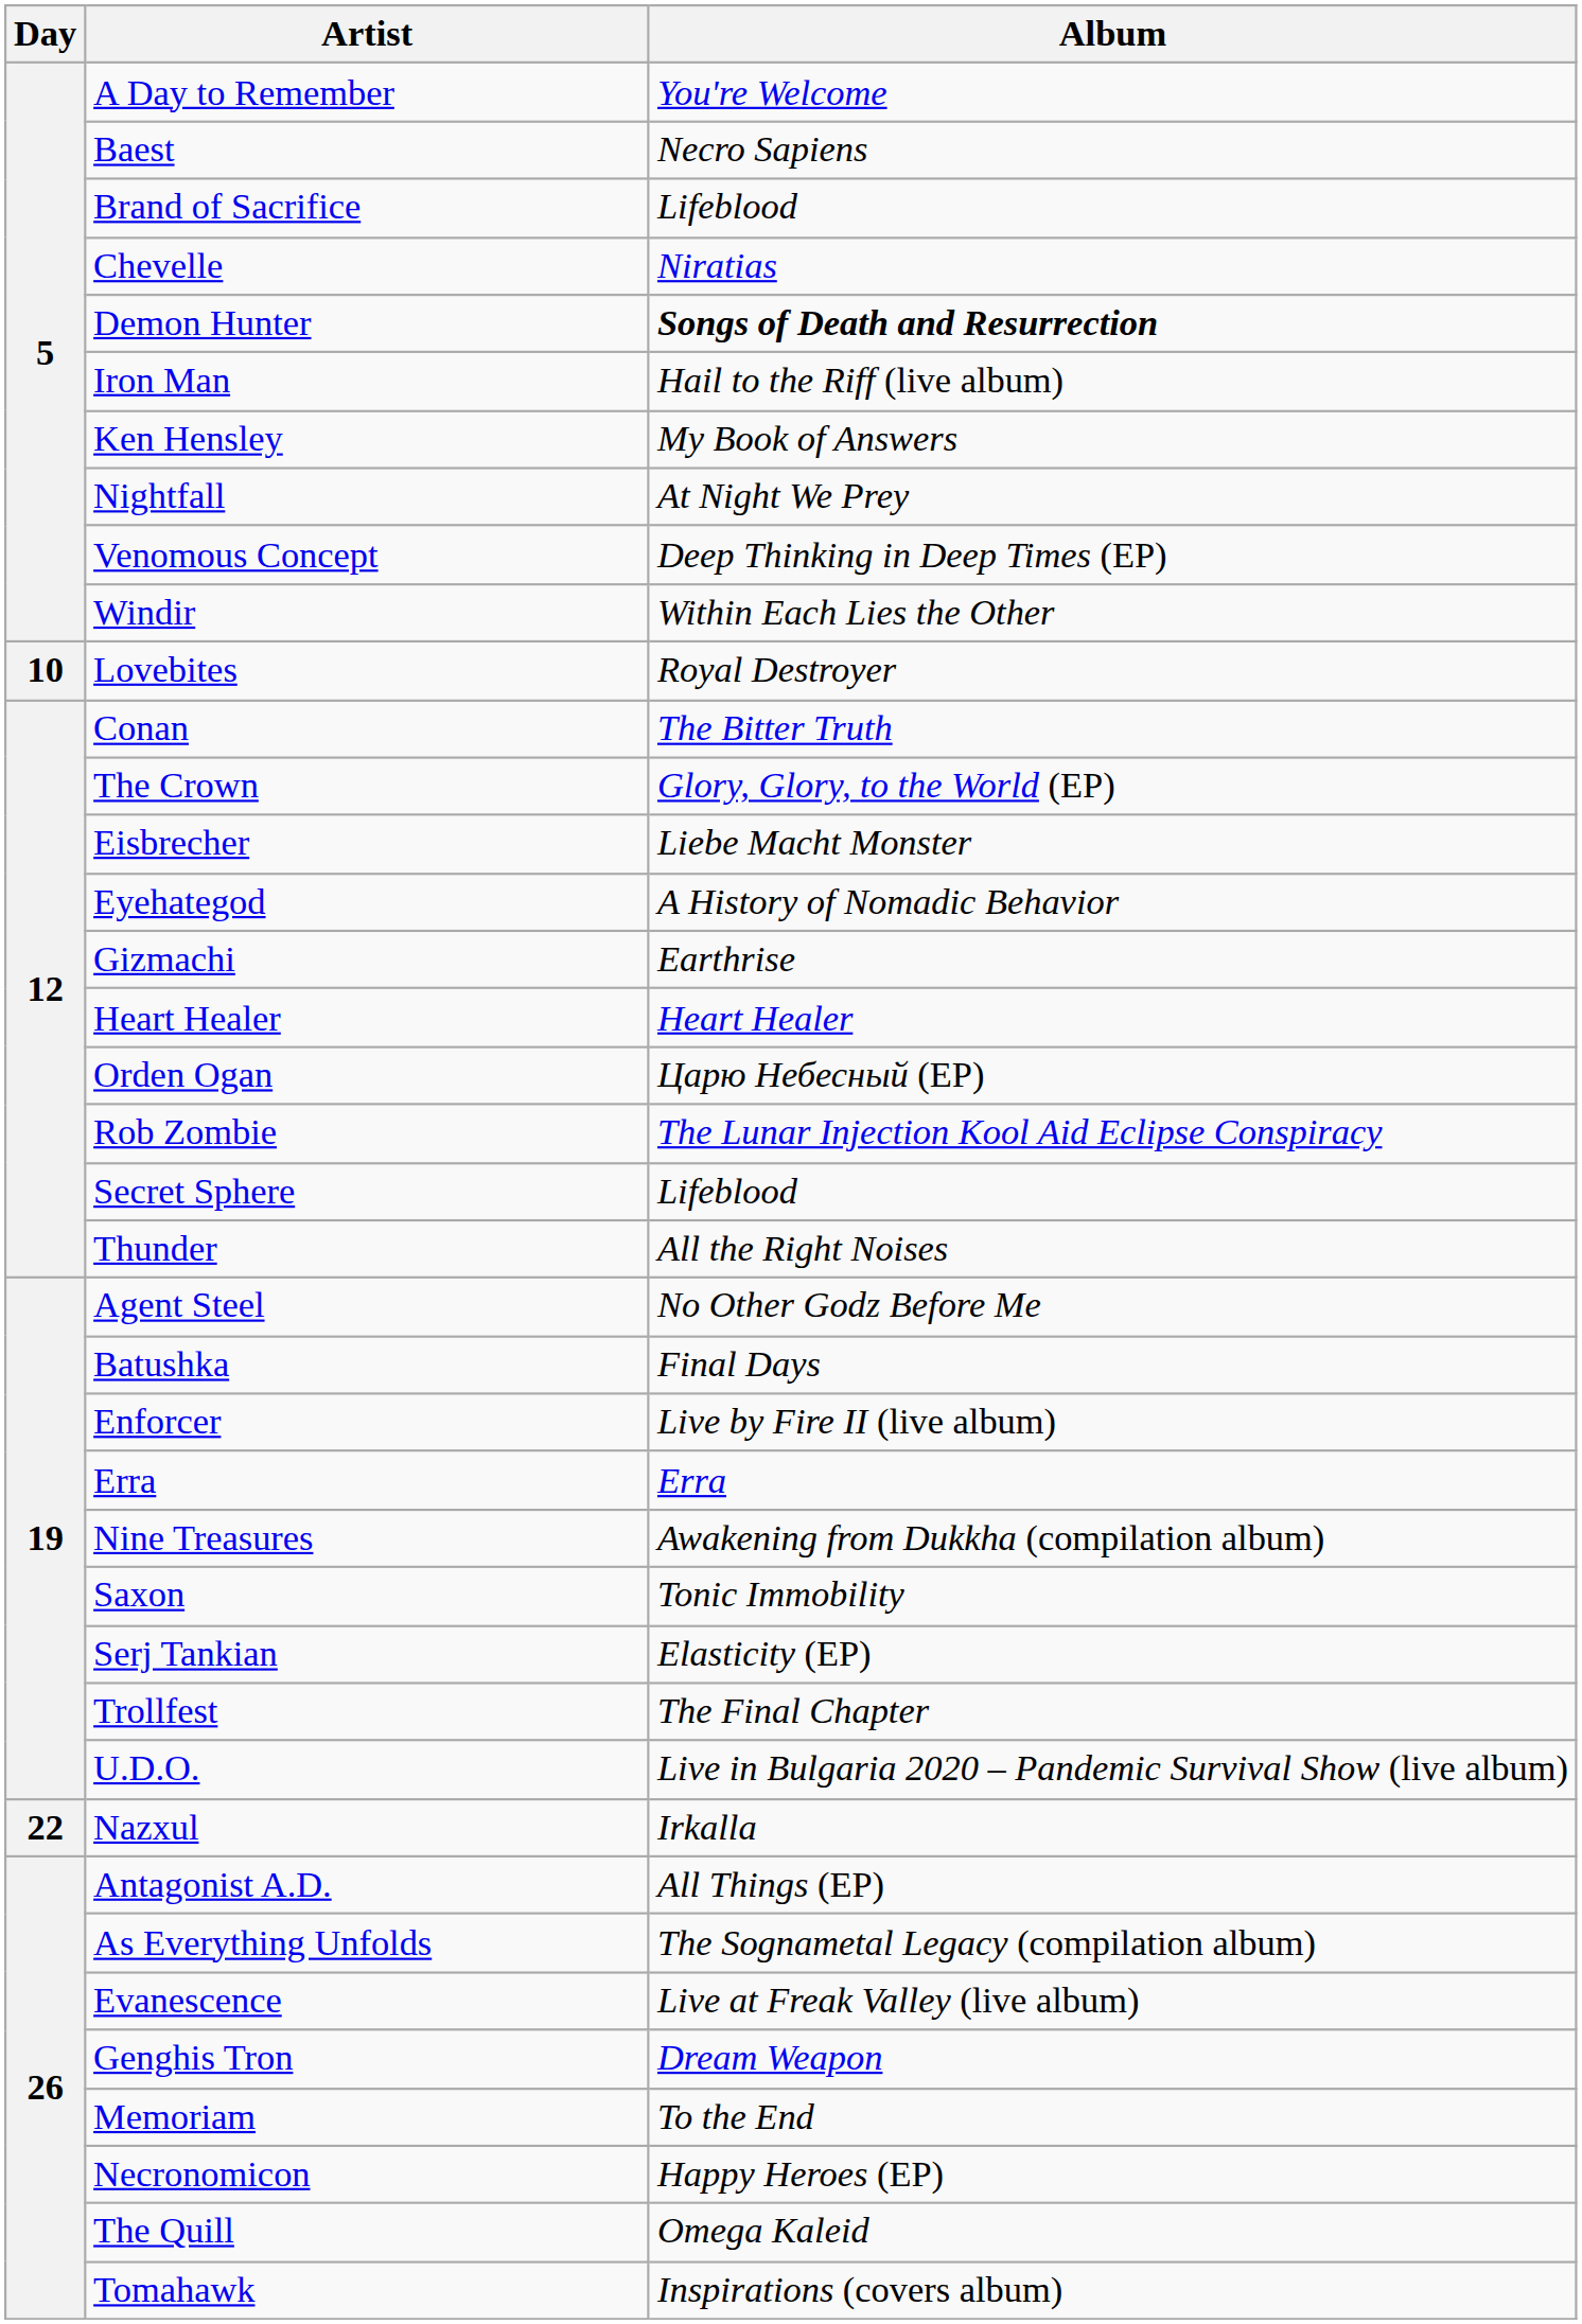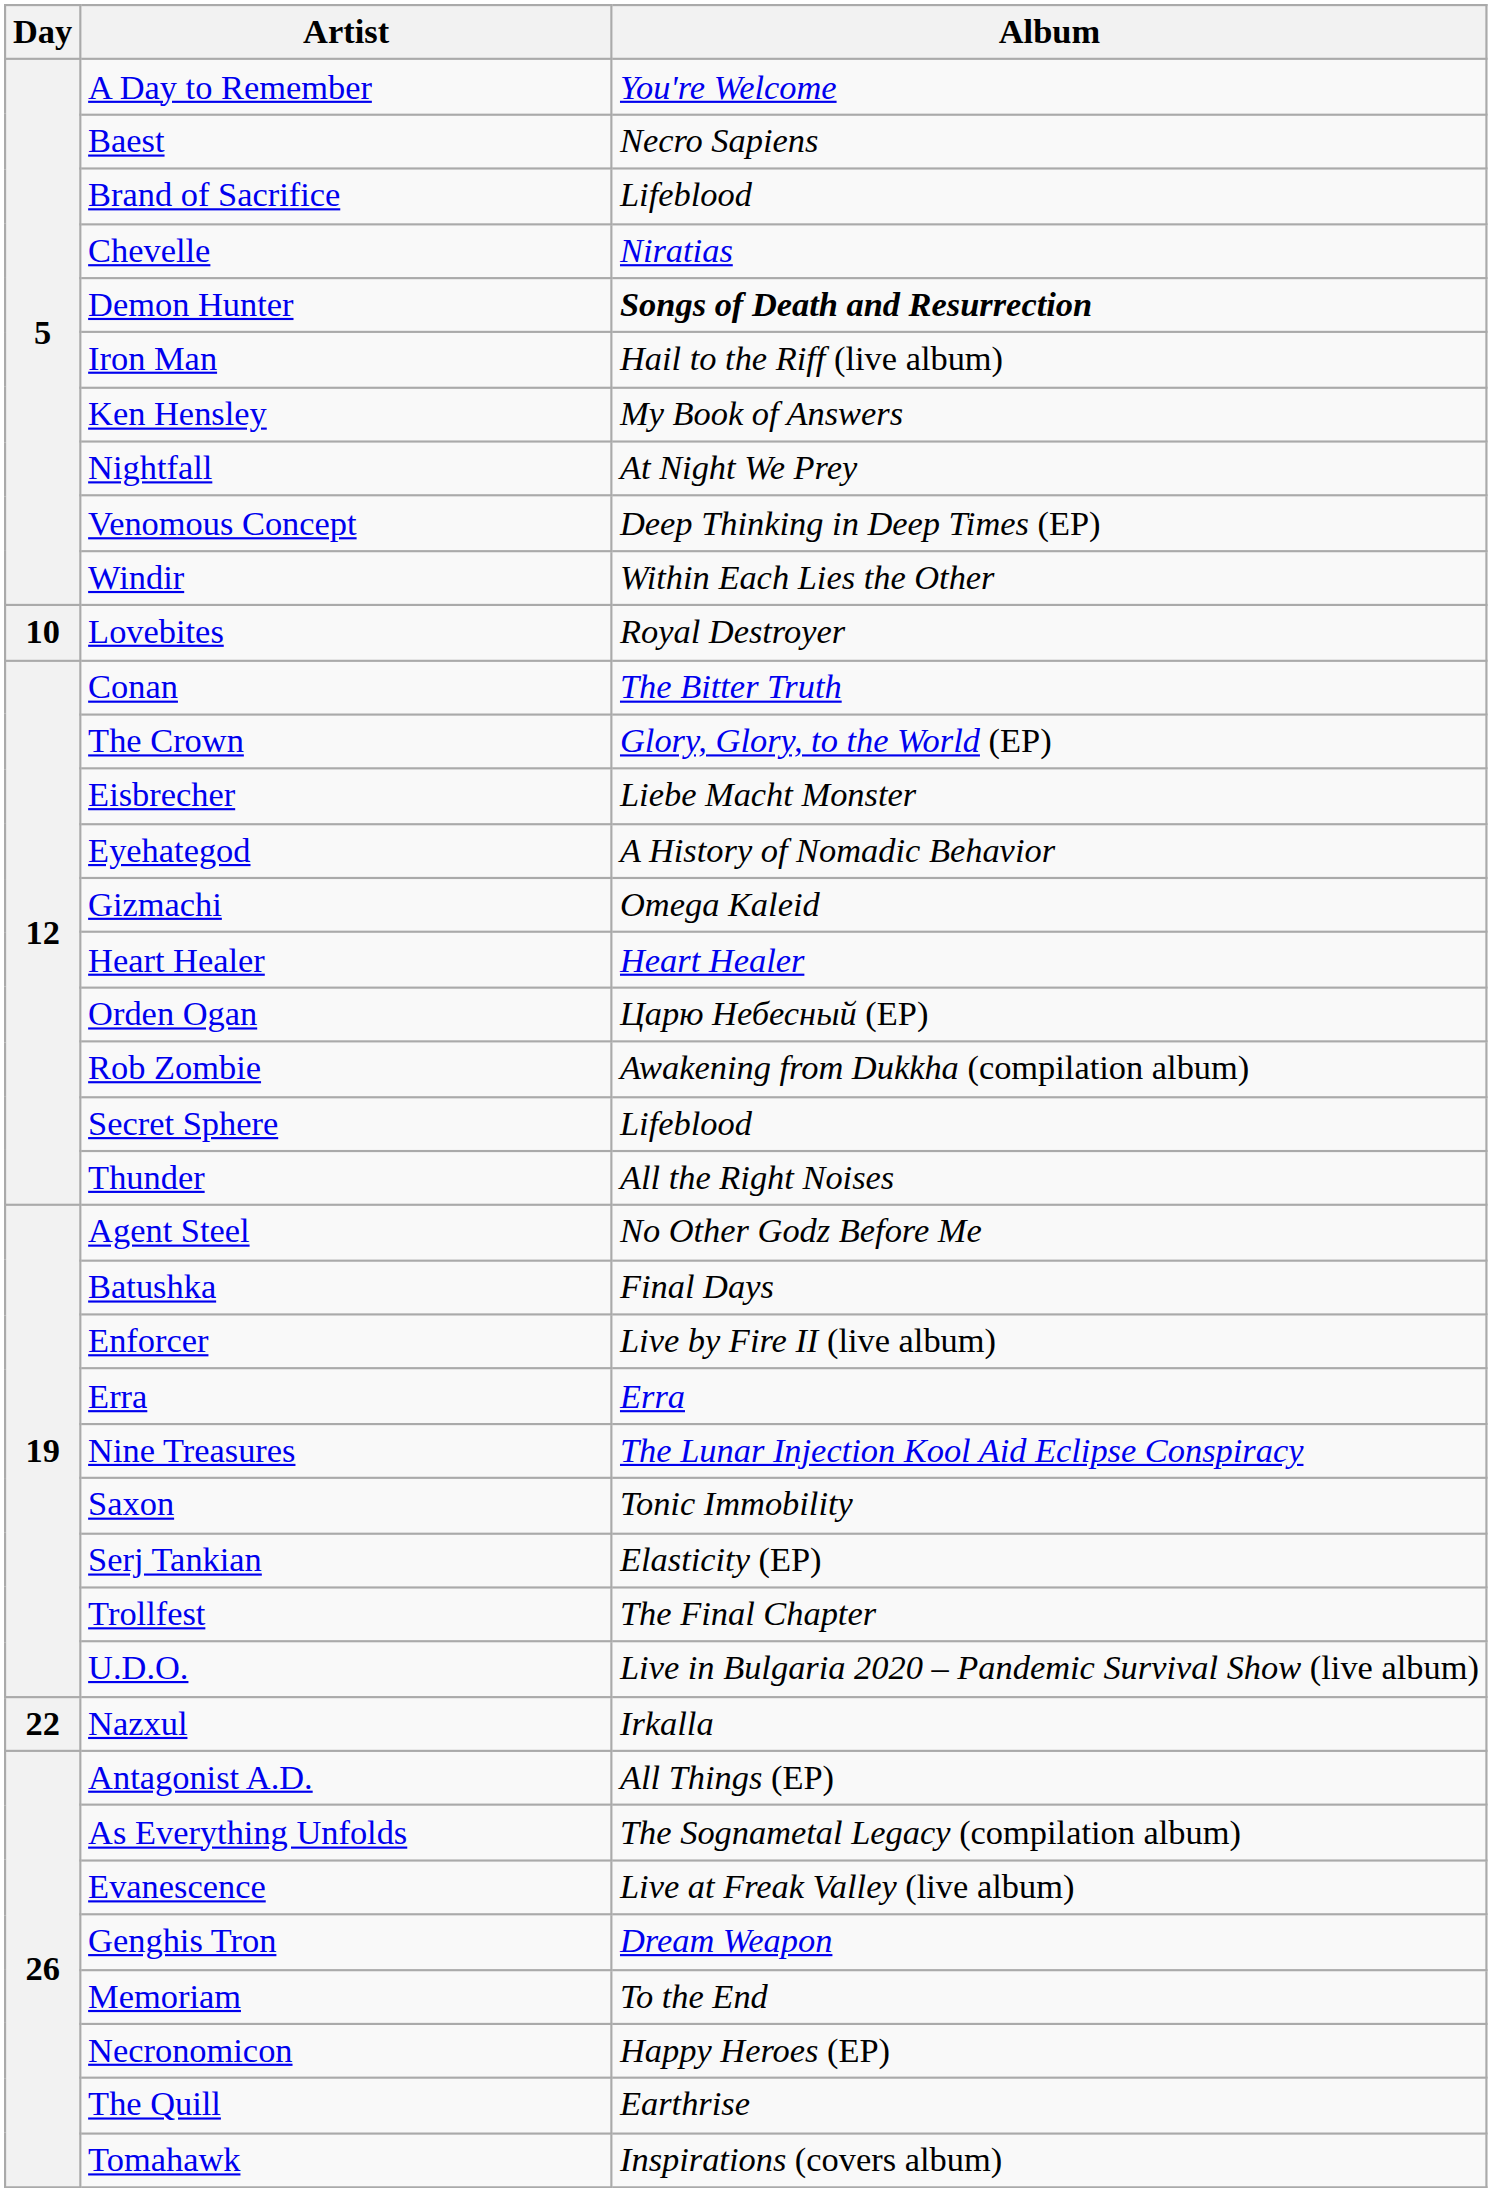Gizmachi | Album: Earthrise -> Omega Kaleid
Rob Zombie | Album: The Lunar Injection Kool Aid Eclipse Conspiracy -> Awakening from Dukkha (compilation album)
Nine Treasures | Album: Awakening from Dukkha (compilation album) -> The Lunar Injection Kool Aid Eclipse Conspiracy
The Quill | Album: Omega Kaleid -> Earthrise
